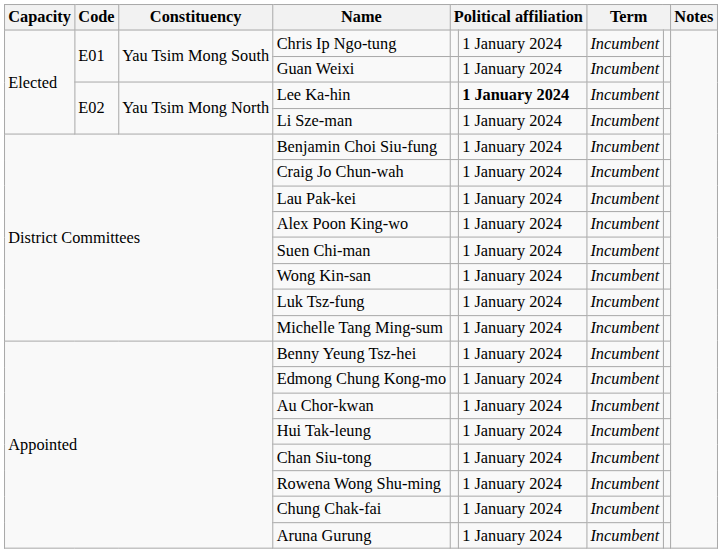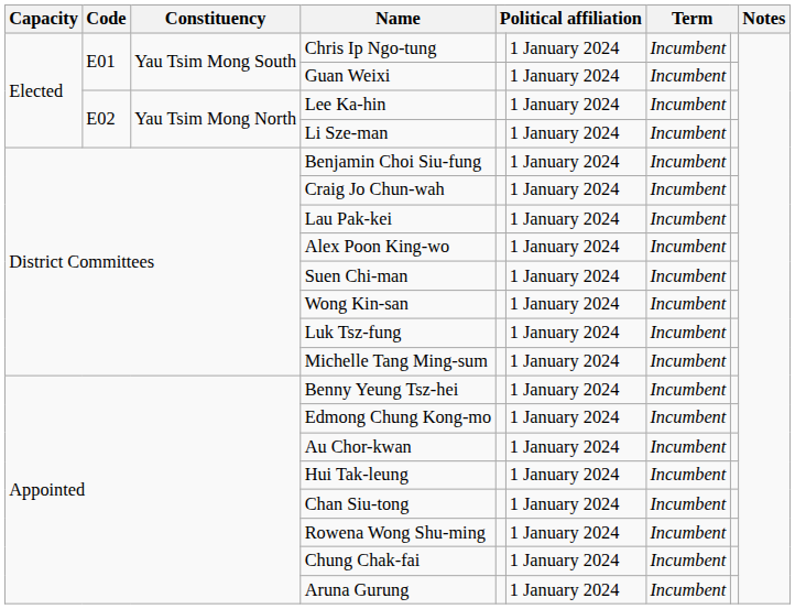Lee Ka-hin | column 6: bold -> normal
